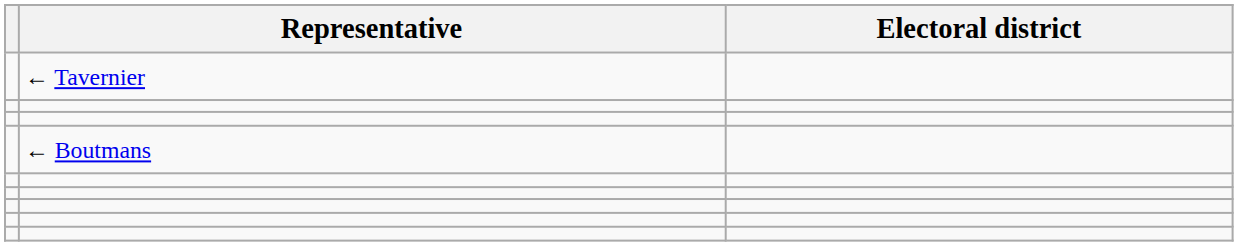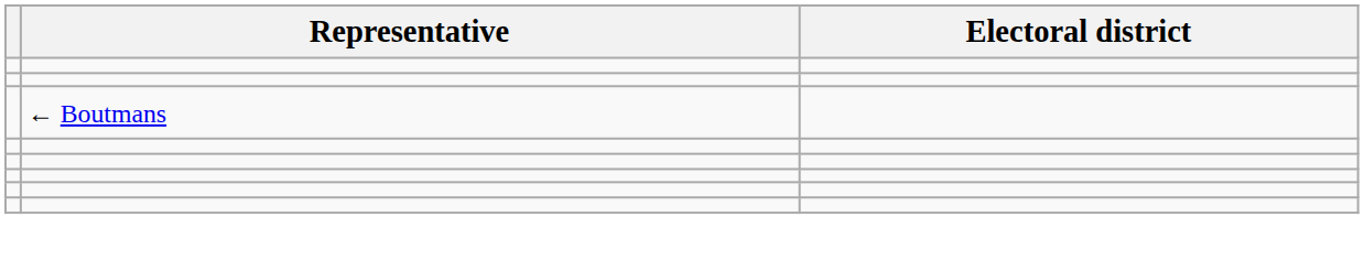- row: ← Tavernier
